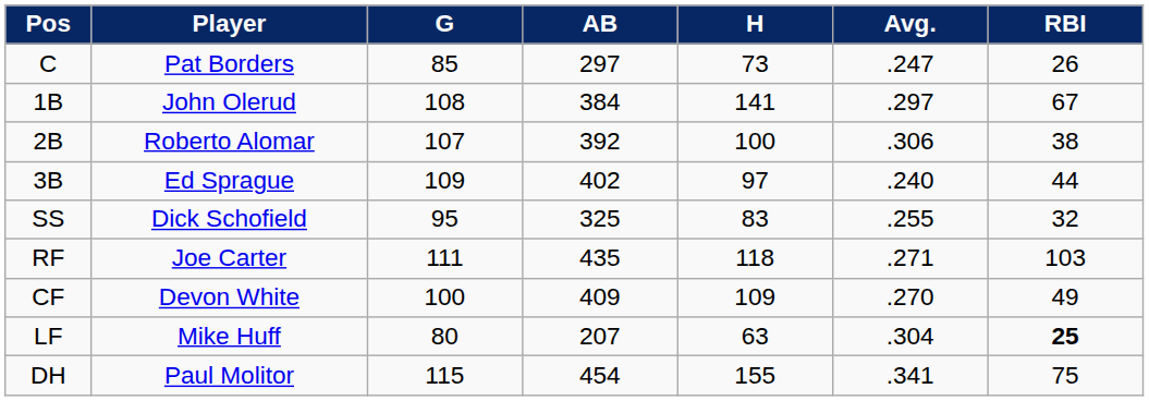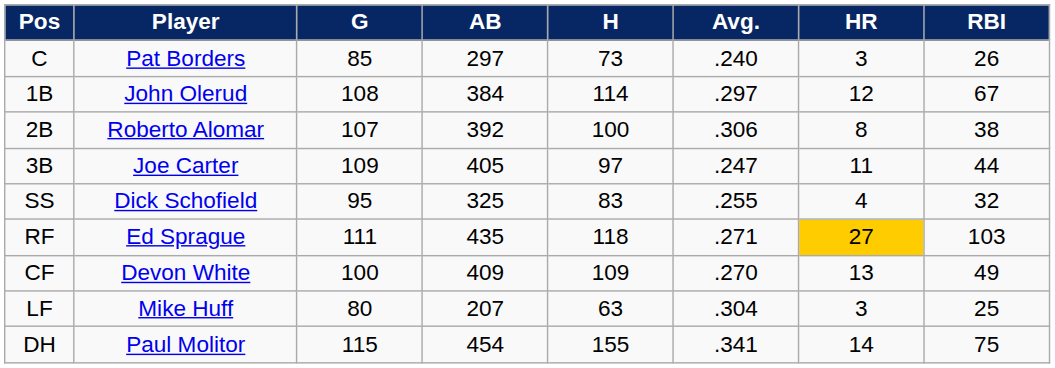+ column: HR | 3 | 12 | 8 | 11 | 4 | 27 | 13 | 3 | 14
C | Avg.: .247 -> .240
1B | H: 141 -> 114
3B | Player: Ed Sprague -> Joe Carter
3B | AB: 402 -> 405
3B | Avg.: .240 -> .247
RF | Player: Joe Carter -> Ed Sprague
LF | RBI: bold -> normal
